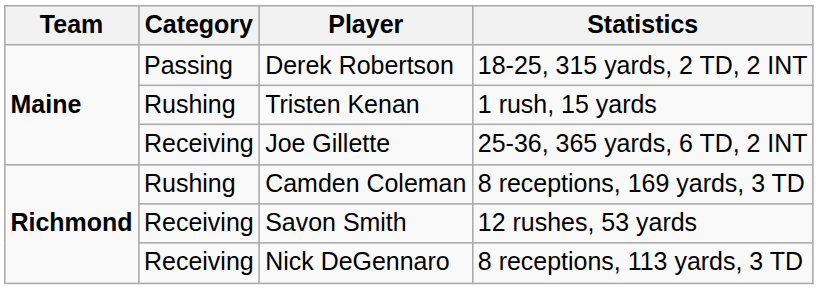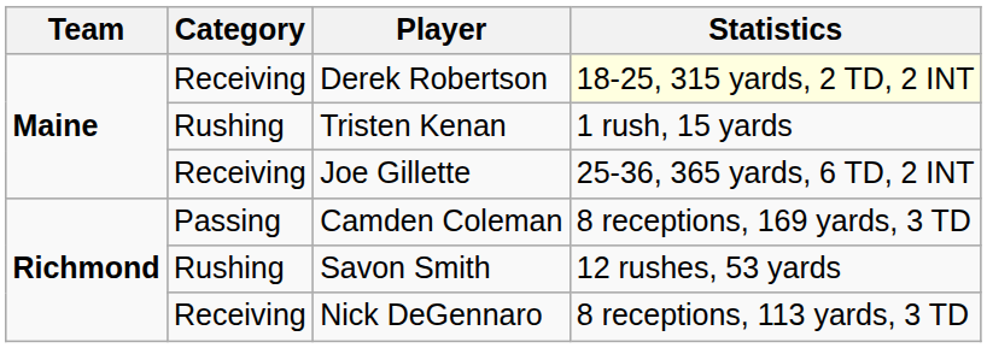Derek Robertson | Category: Passing -> Receiving
Derek Robertson | Statistics: no background -> lightyellow background
Camden Coleman | Category: Rushing -> Passing
Savon Smith | Category: Receiving -> Rushing
